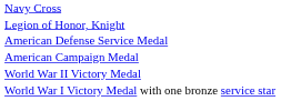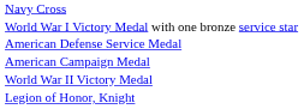row 2 | column 1: Legion of Honor, Knight -> World War I Victory Medal with one bronze service star
row 6 | column 1: World War I Victory Medal with one bronze service star -> Legion of Honor, Knight
